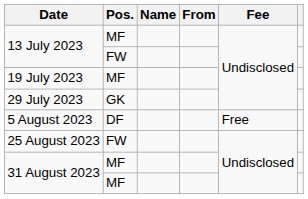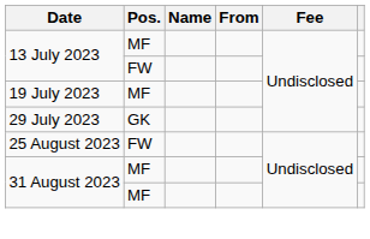- row: 5 August 2023 | DF | Free
